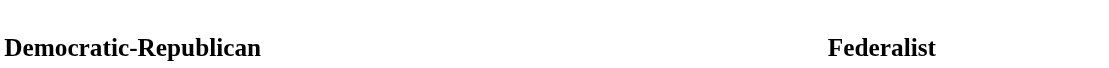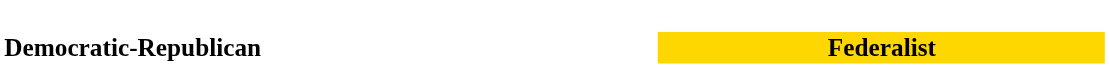Democratic-Republican | 48: no background -> gold background
